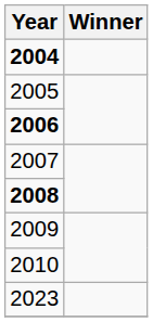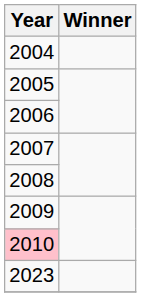2004 | Year: bold -> normal
2006 | Year: bold -> normal
2008 | Year: bold -> normal
2010 | Year: no background -> pink background
